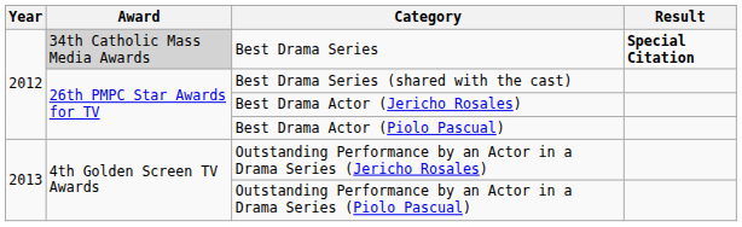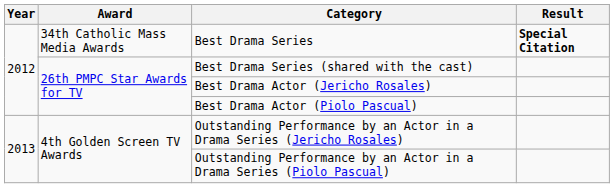Best Drama Series | Award: lightgrey background -> no background
